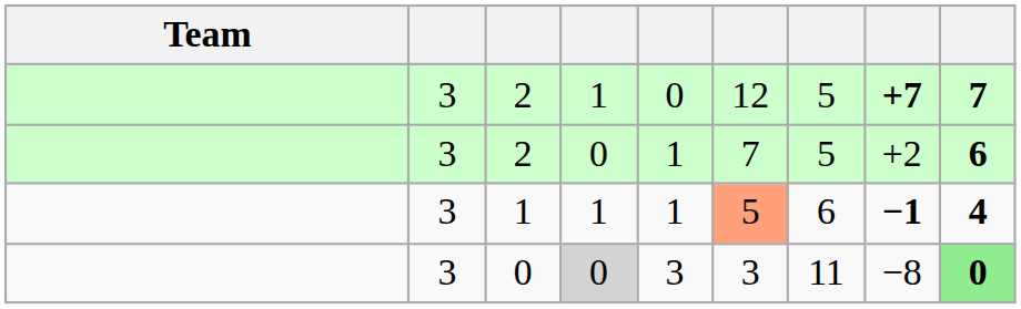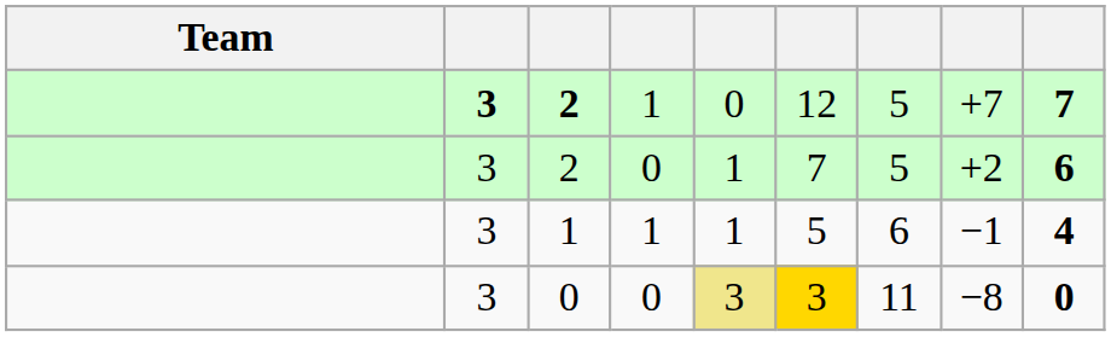row 2 | column 2: normal -> bold
row 2 | column 3: normal -> bold
row 2 | column 8: bold -> normal
row 4 | column 6: lightsalmon background -> no background
row 4 | column 8: bold -> normal
row 5 | column 4: lightgrey background -> no background
row 5 | column 5: no background -> khaki background
row 5 | column 6: no background -> gold background
row 5 | column 9: lightgreen background -> no background
